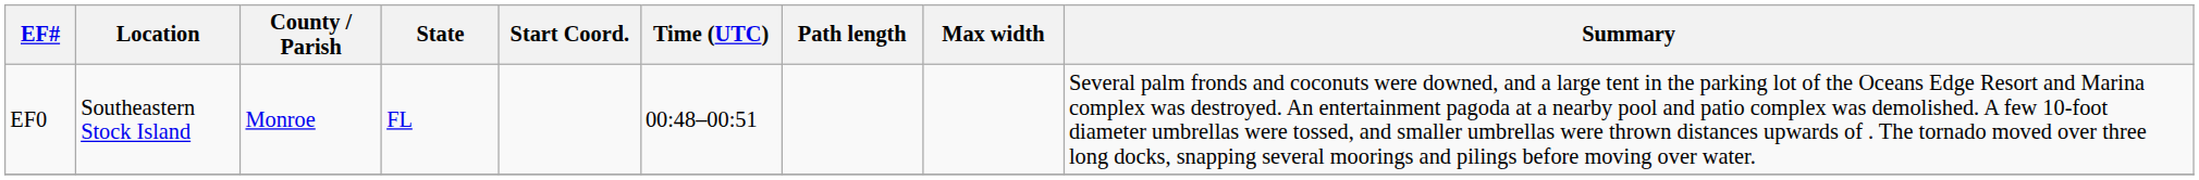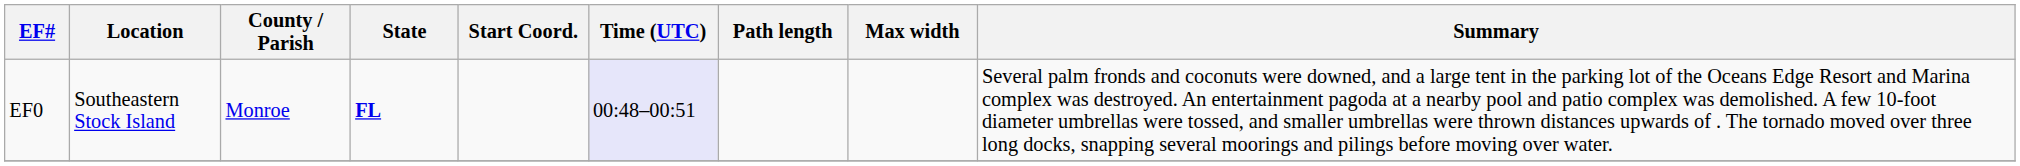EF0 | State: normal -> bold
EF0 | Time (UTC): no background -> lavender background
